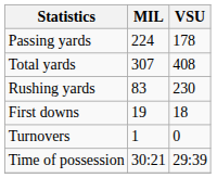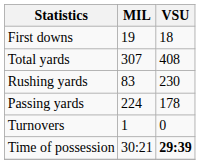rows swapped: First downs <-> Passing yards
Time of possession | VSU: normal -> bold
